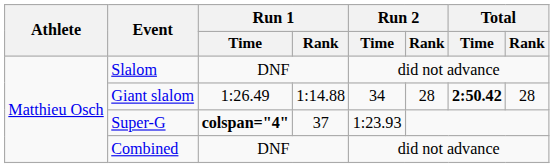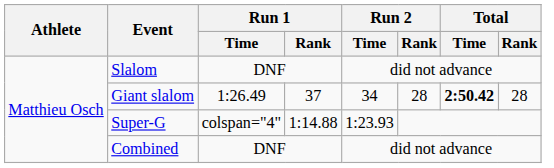Giant slalom | Run 1 / Rank: 1:14.88 -> 37
Super-G | Run 1 / Time: bold -> normal
Super-G | Run 1 / Rank: 37 -> 1:14.88
